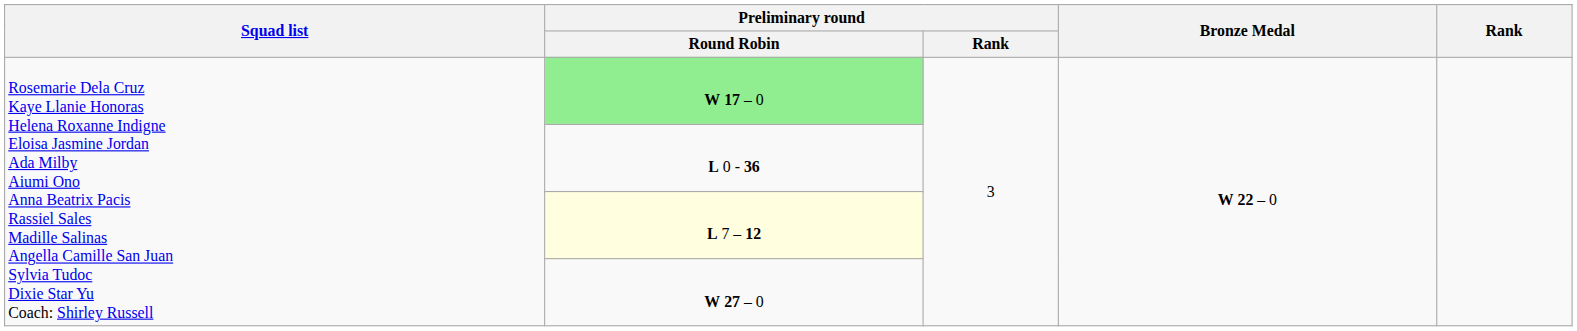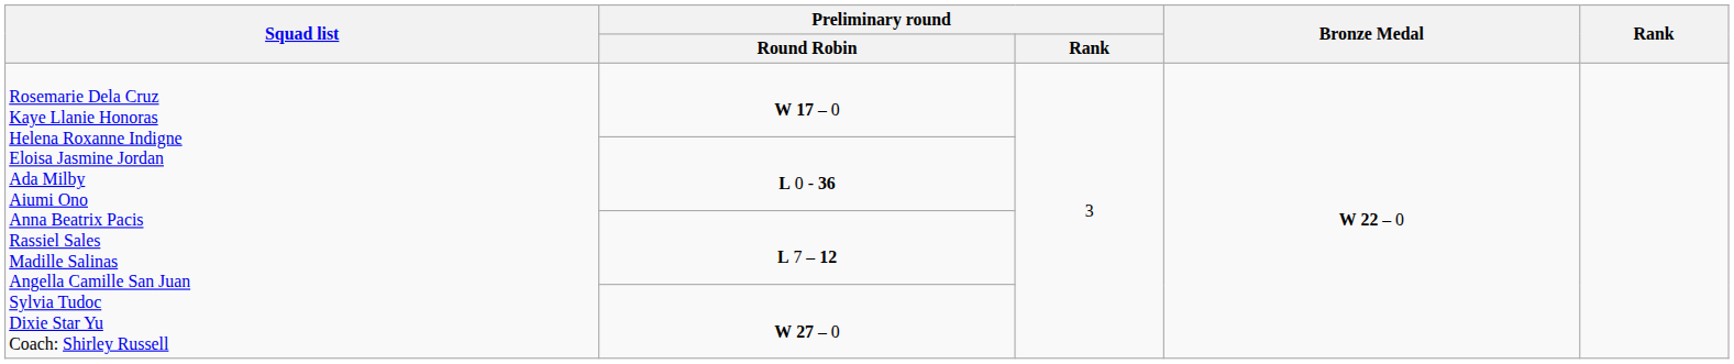W 17 – 0 | Preliminary round / Round Robin: lightgreen background -> no background
L 7 – 12 | Preliminary round / Round Robin: lightyellow background -> no background
